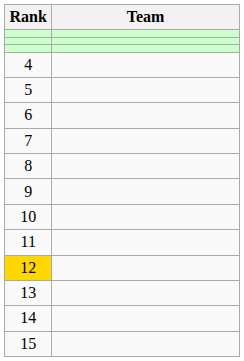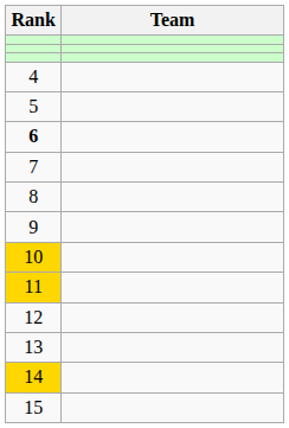row 7 | Rank: normal -> bold
row 11 | Rank: no background -> gold background
row 12 | Rank: no background -> gold background
row 13 | Rank: gold background -> no background
row 15 | Rank: no background -> gold background
